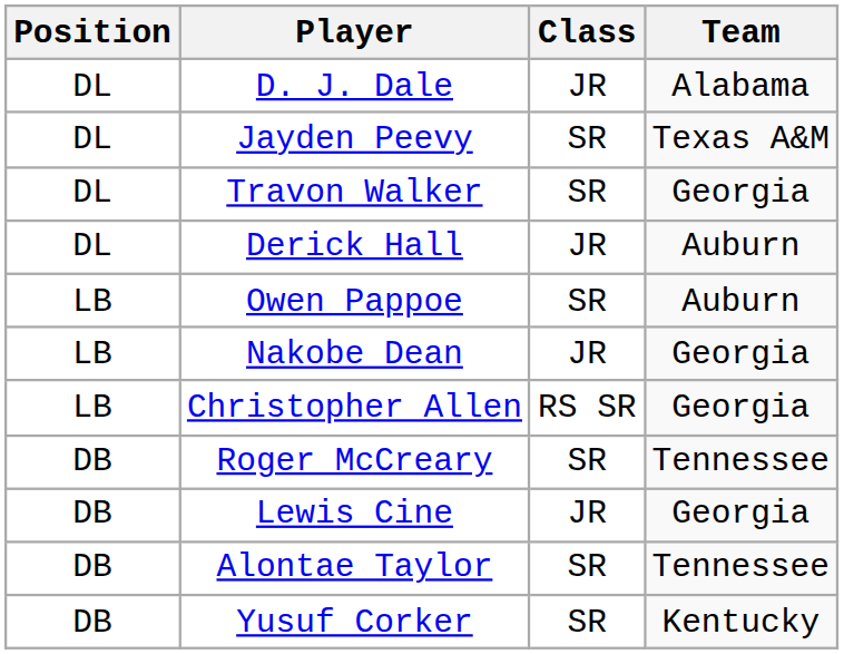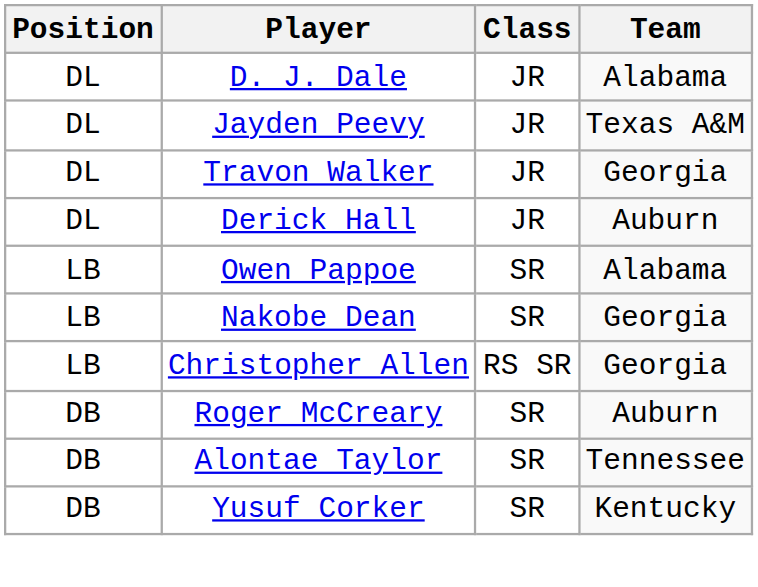Jayden Peevy | Class: SR -> JR
Travon Walker | Class: SR -> JR
Owen Pappoe | Team: Auburn -> Alabama
Nakobe Dean | Class: JR -> SR
Roger McCreary | Team: Tennessee -> Auburn
- row: DB | Lewis Cine | JR | Georgia
